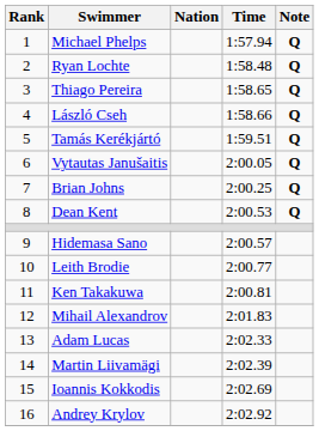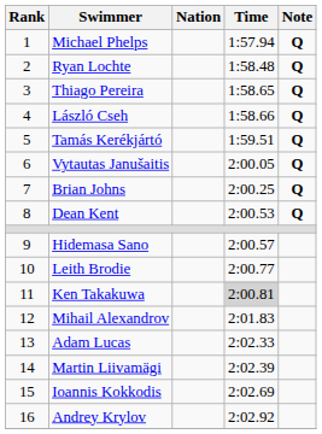Ken Takakuwa | Time: no background -> lightgrey background
